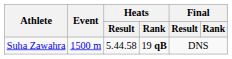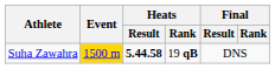Suha Zawahra | Event: no background -> gold background
Suha Zawahra | Heats / Result: normal -> bold
